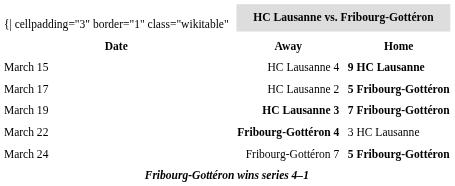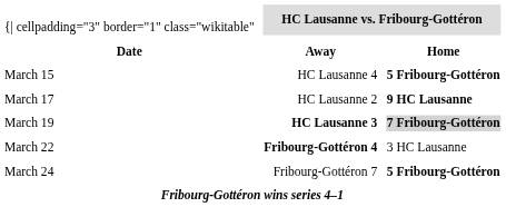March 15 | column 3: 9 HC Lausanne -> 5 Fribourg-Gottéron
March 17 | column 3: 5 Fribourg-Gottéron -> 9 HC Lausanne
March 19 | column 3: no background -> lightgrey background
